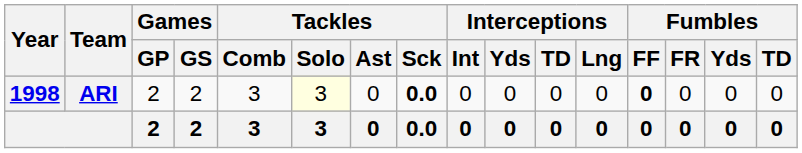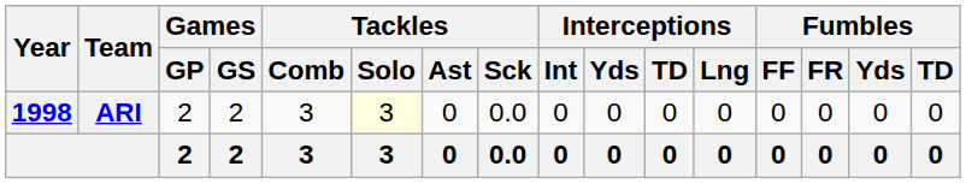ARI | Tackles / Sck: bold -> normal
ARI | Fumbles / FF: bold -> normal
